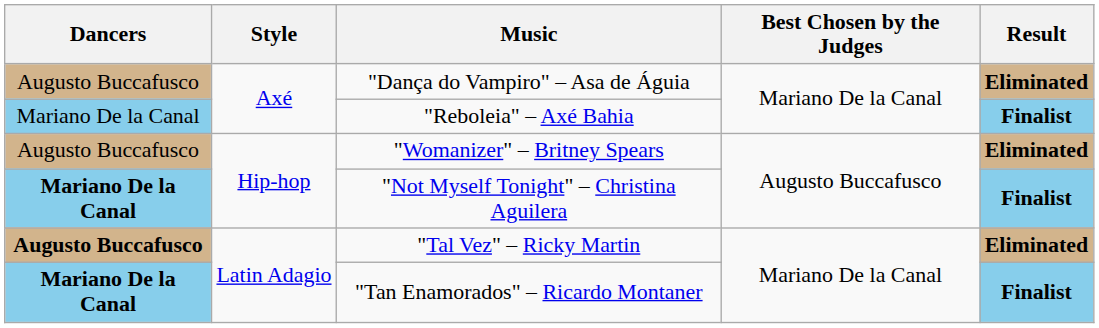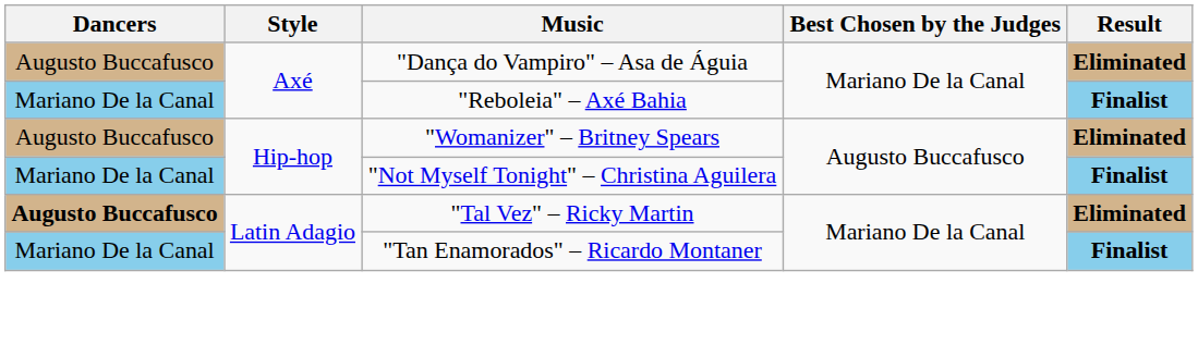"Not Myself Tonight" – Christina Aguilera | Dancers: bold -> normal
"Tan Enamorados" – Ricardo Montaner | Dancers: bold -> normal
